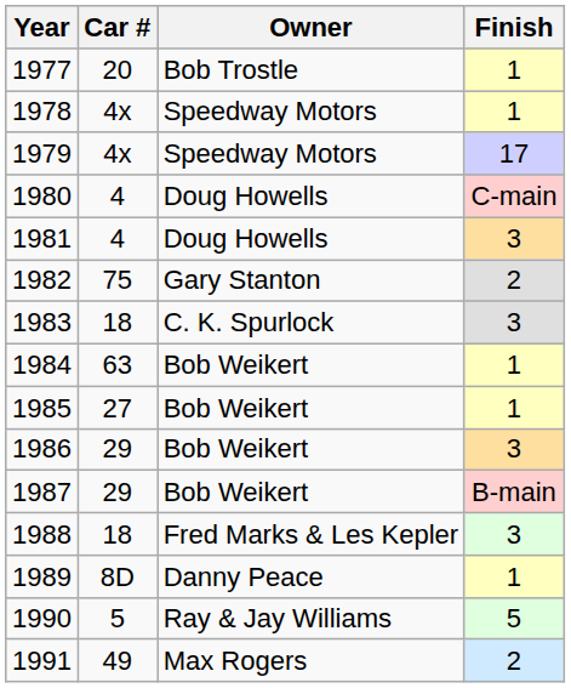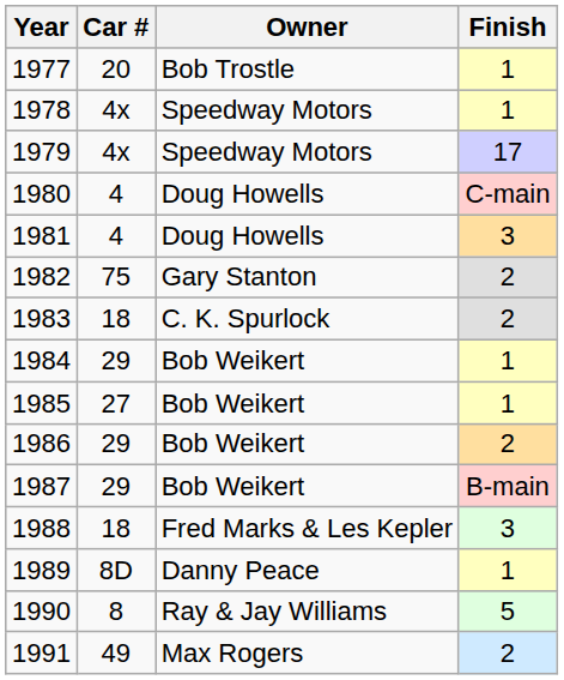1983 | Finish: 3 -> 2
1984 | Car #: 63 -> 29
1986 | Finish: 3 -> 2
1990 | Car #: 5 -> 8
